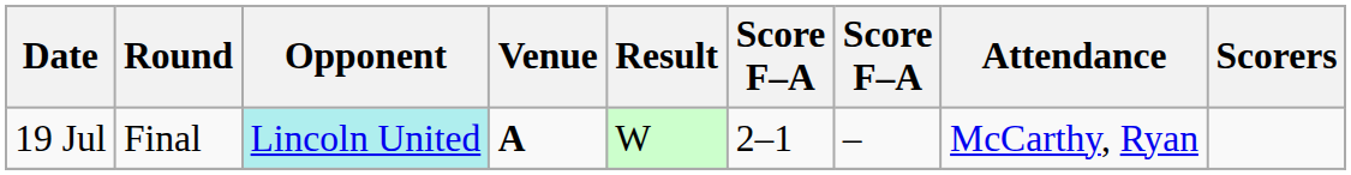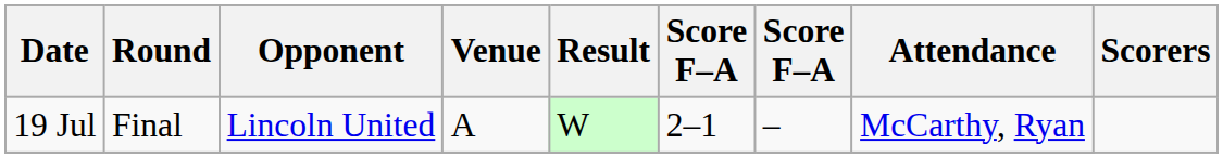19 Jul | Opponent: paleturquoise background -> no background
19 Jul | Venue: bold -> normal
